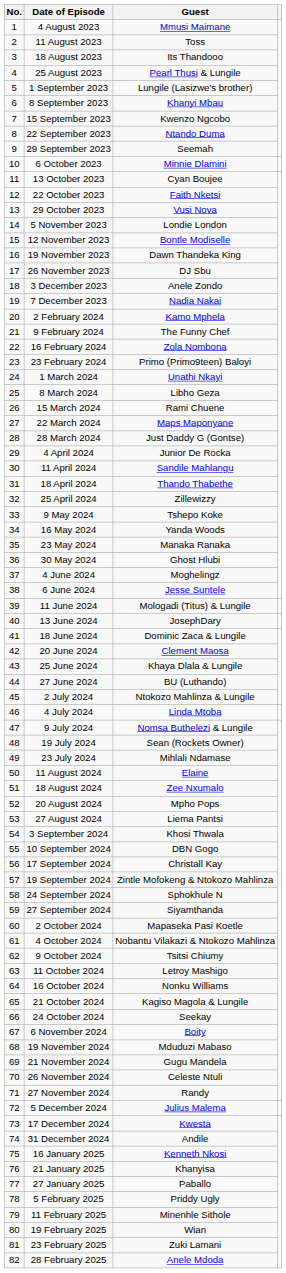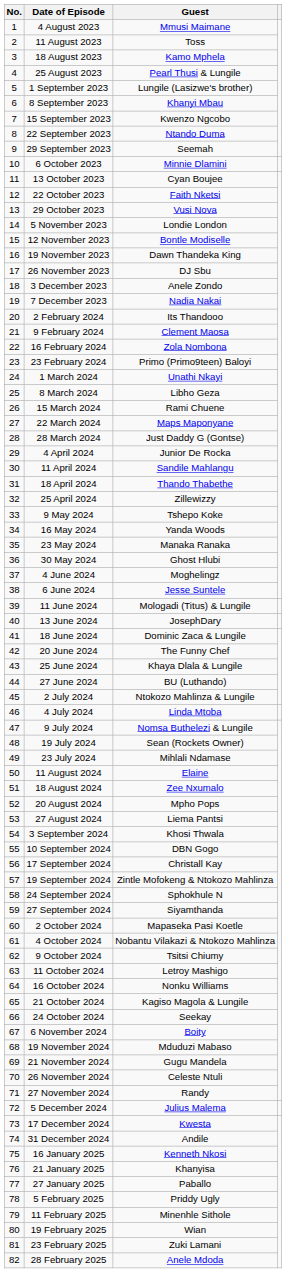18 August 2023 | Guest: Its Thandooo -> Kamo Mphela
2 February 2024 | Guest: Kamo Mphela -> Its Thandooo
9 February 2024 | Guest: The Funny Chef -> Clement Maosa
20 June 2024 | Guest: Clement Maosa -> The Funny Chef
